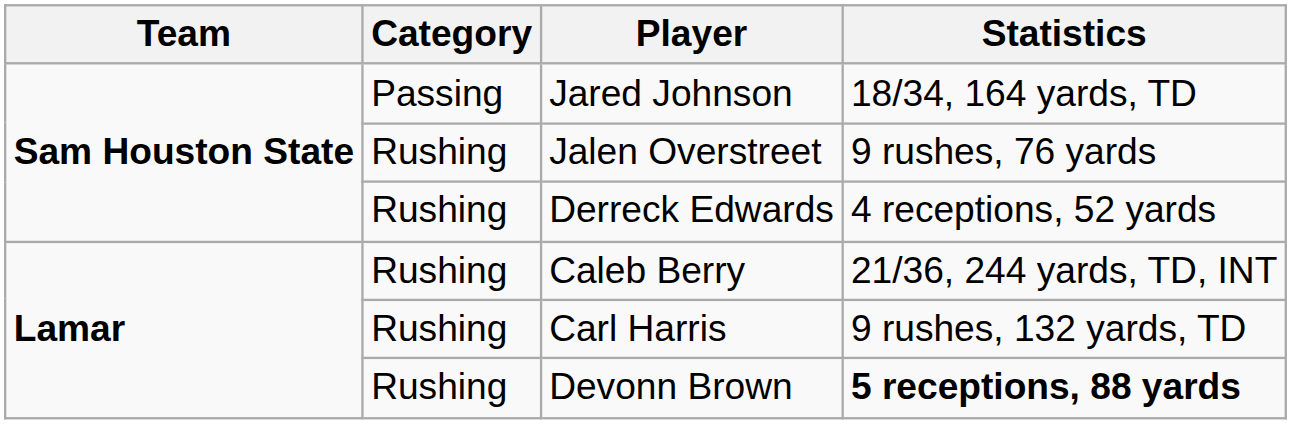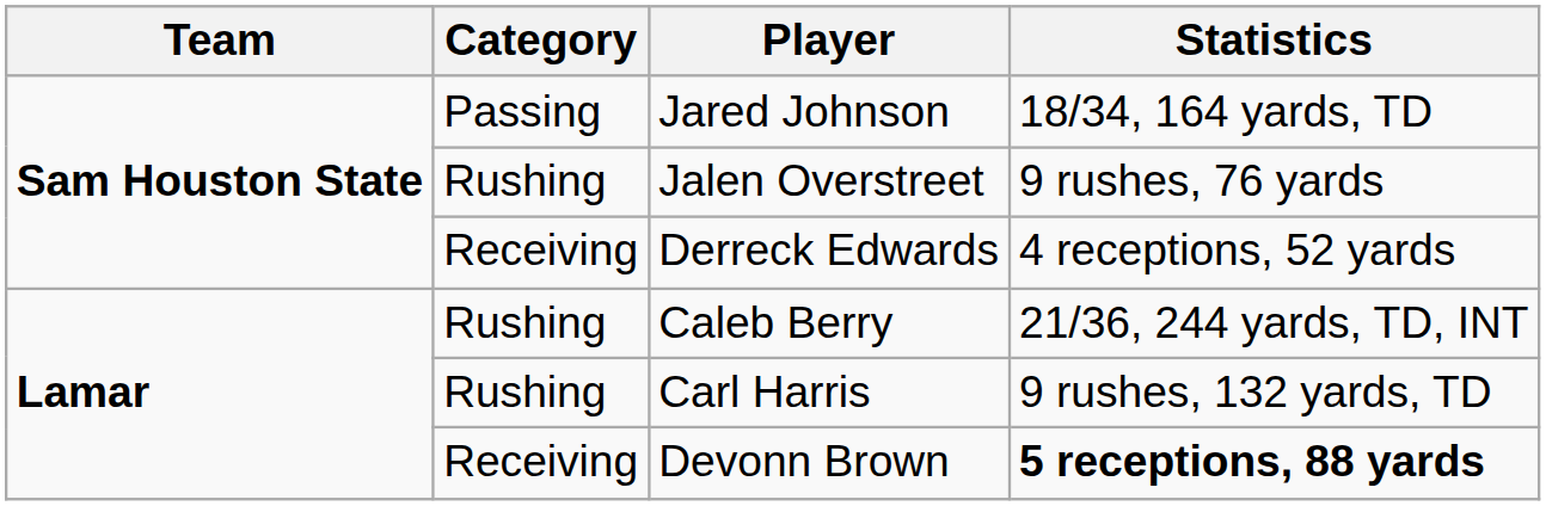Derreck Edwards | Category: Rushing -> Receiving
Devonn Brown | Category: Rushing -> Receiving
